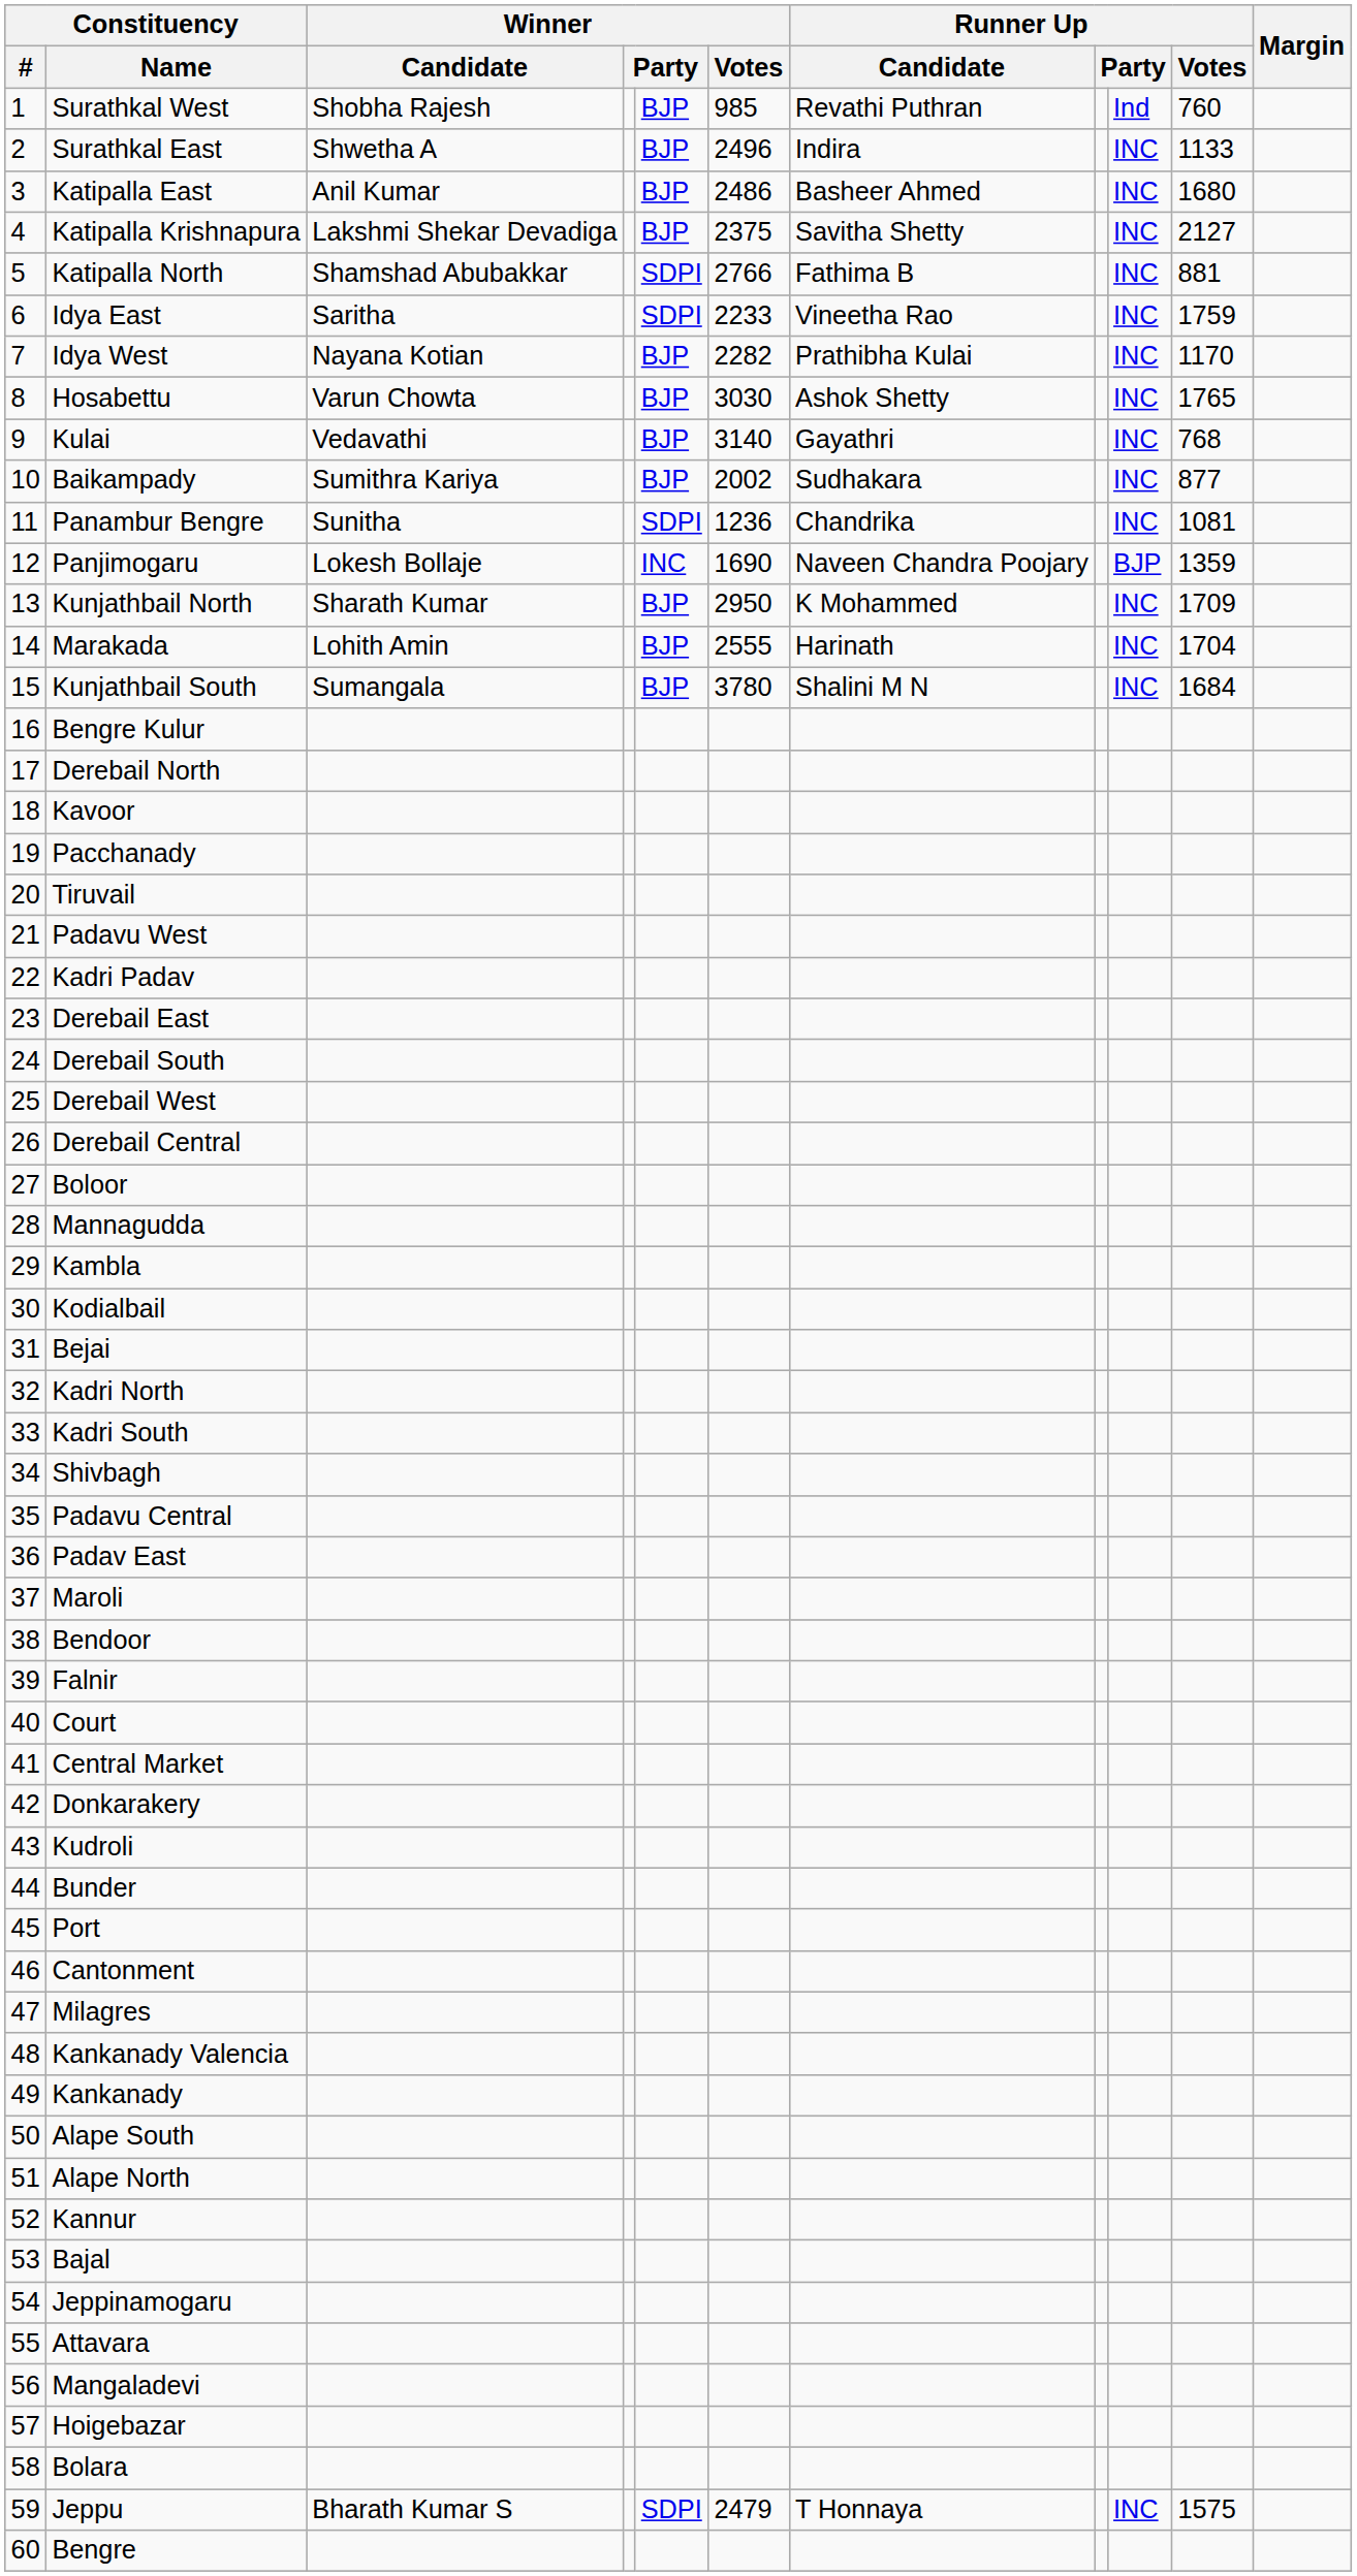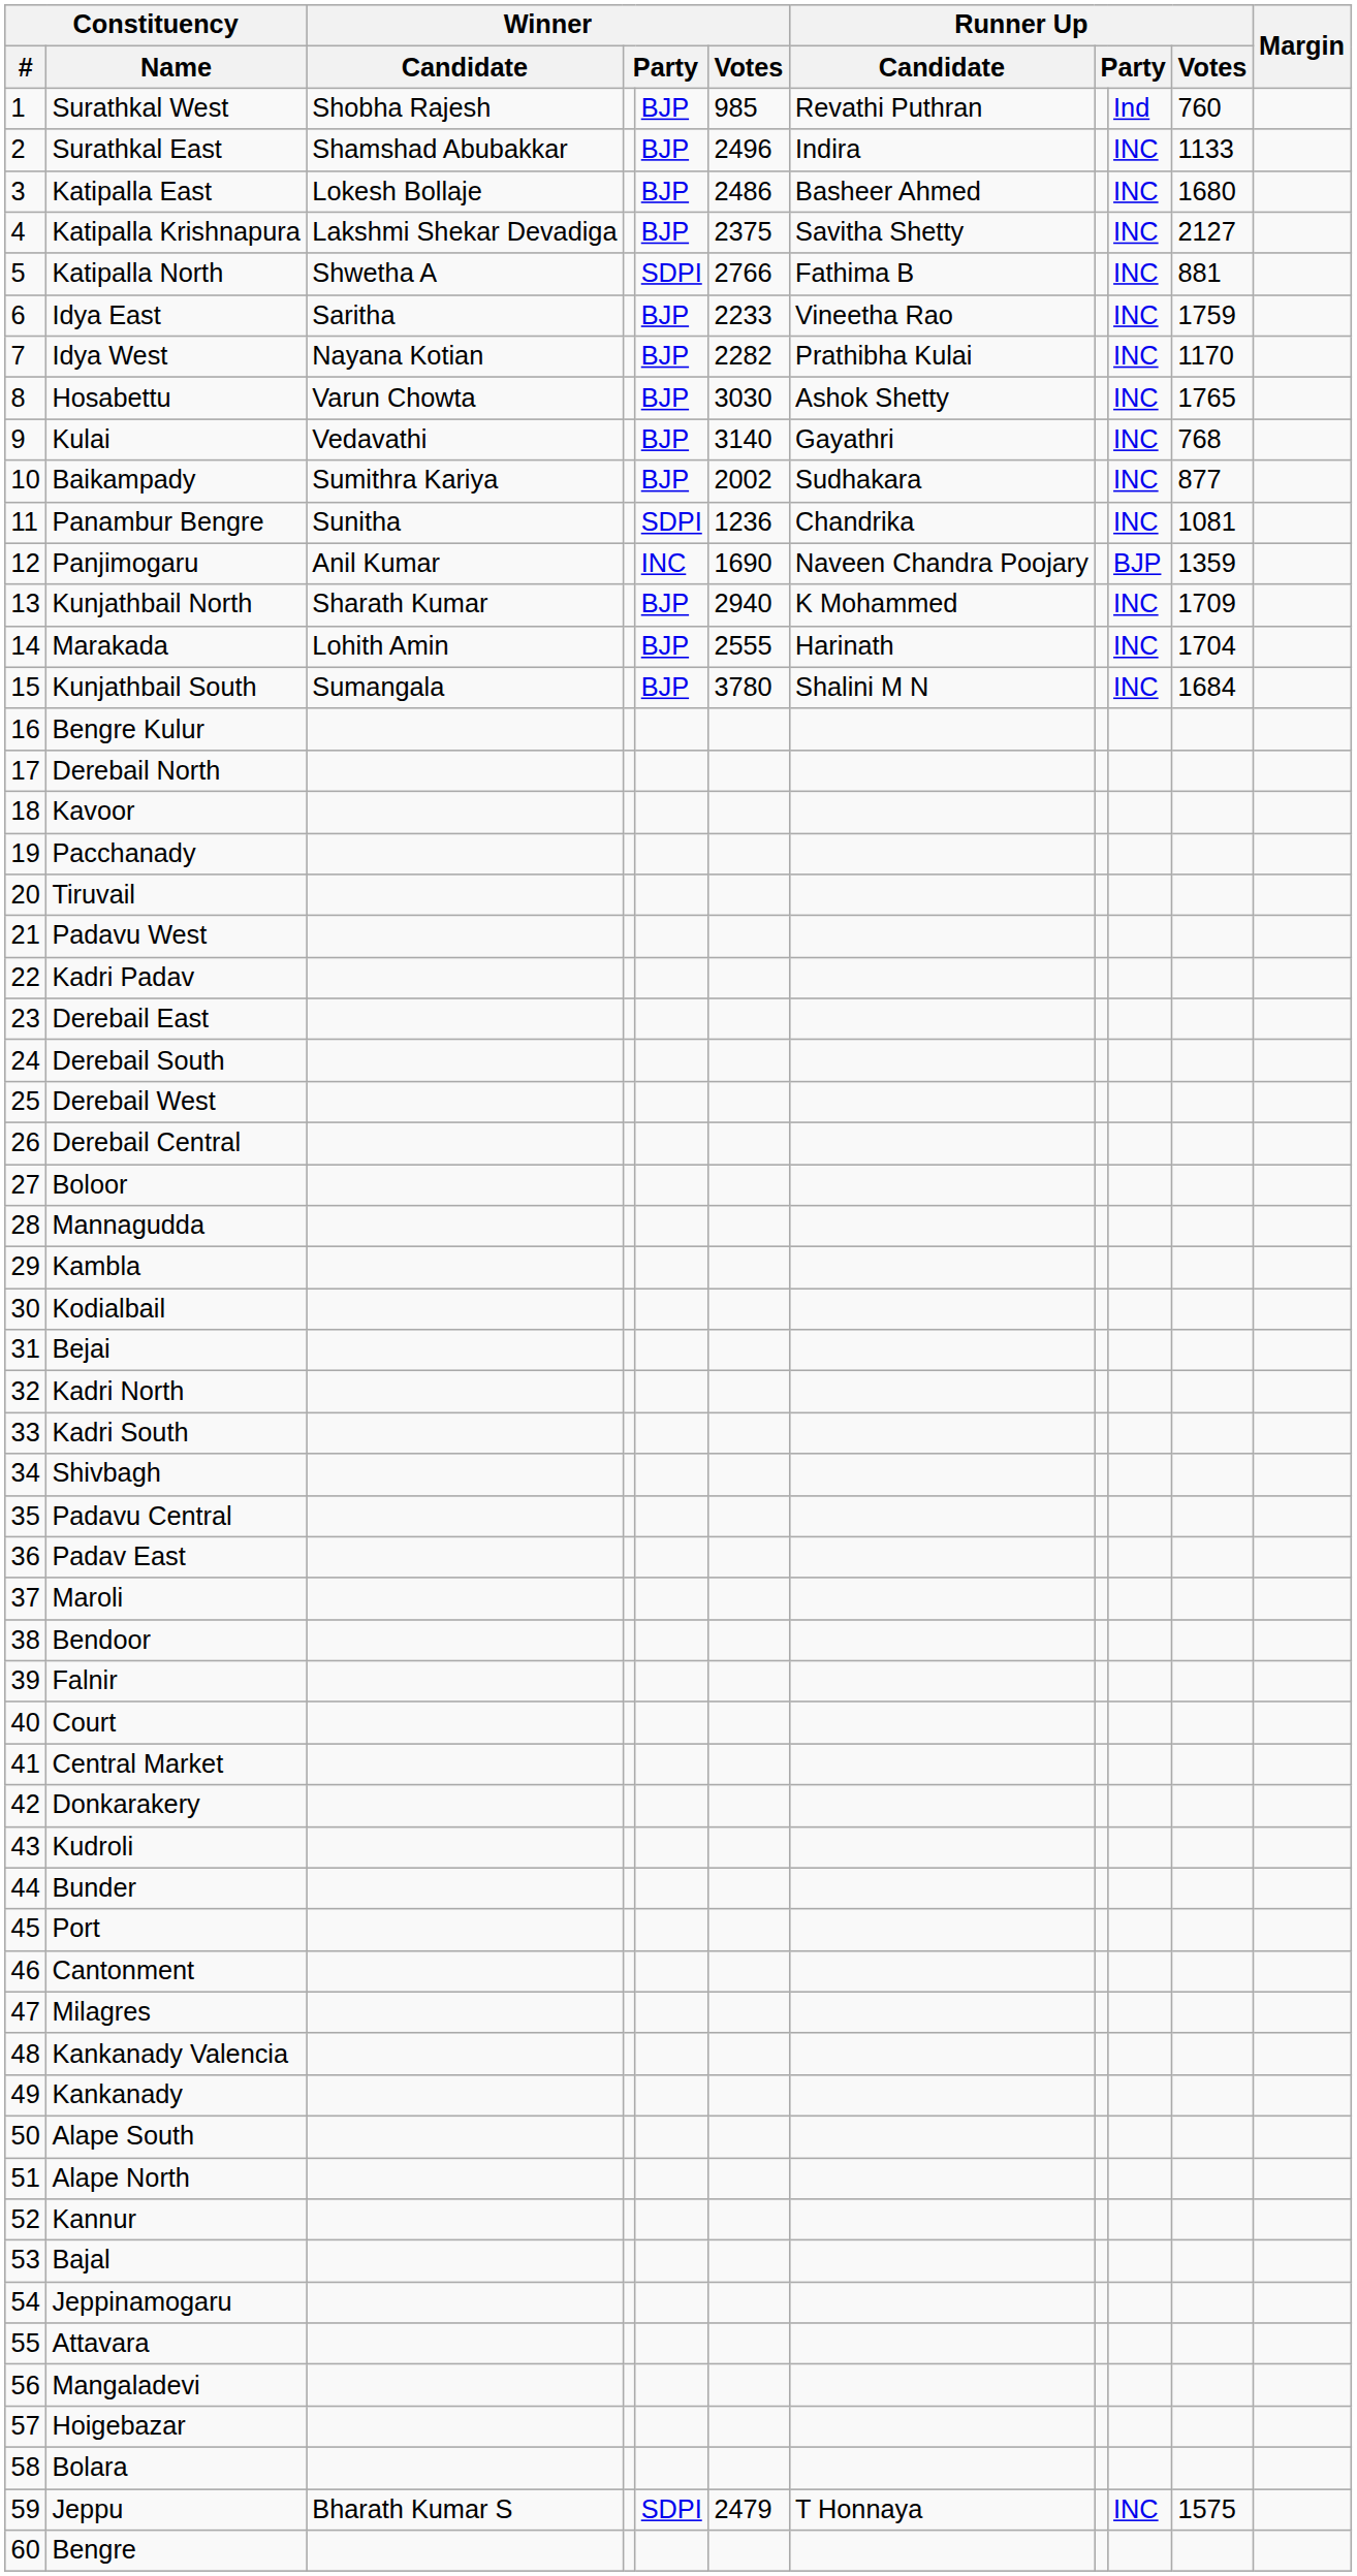Surathkal East | Winner / Candidate: Shwetha A -> Shamshad Abubakkar
Katipalla East | Winner / Candidate: Anil Kumar -> Lokesh Bollaje
Katipalla North | Winner / Candidate: Shamshad Abubakkar -> Shwetha A
Idya East | column 5: SDPI -> BJP
Panjimogaru | Winner / Candidate: Lokesh Bollaje -> Anil Kumar
Kunjathbail North | Winner / Votes: 2950 -> 2940
